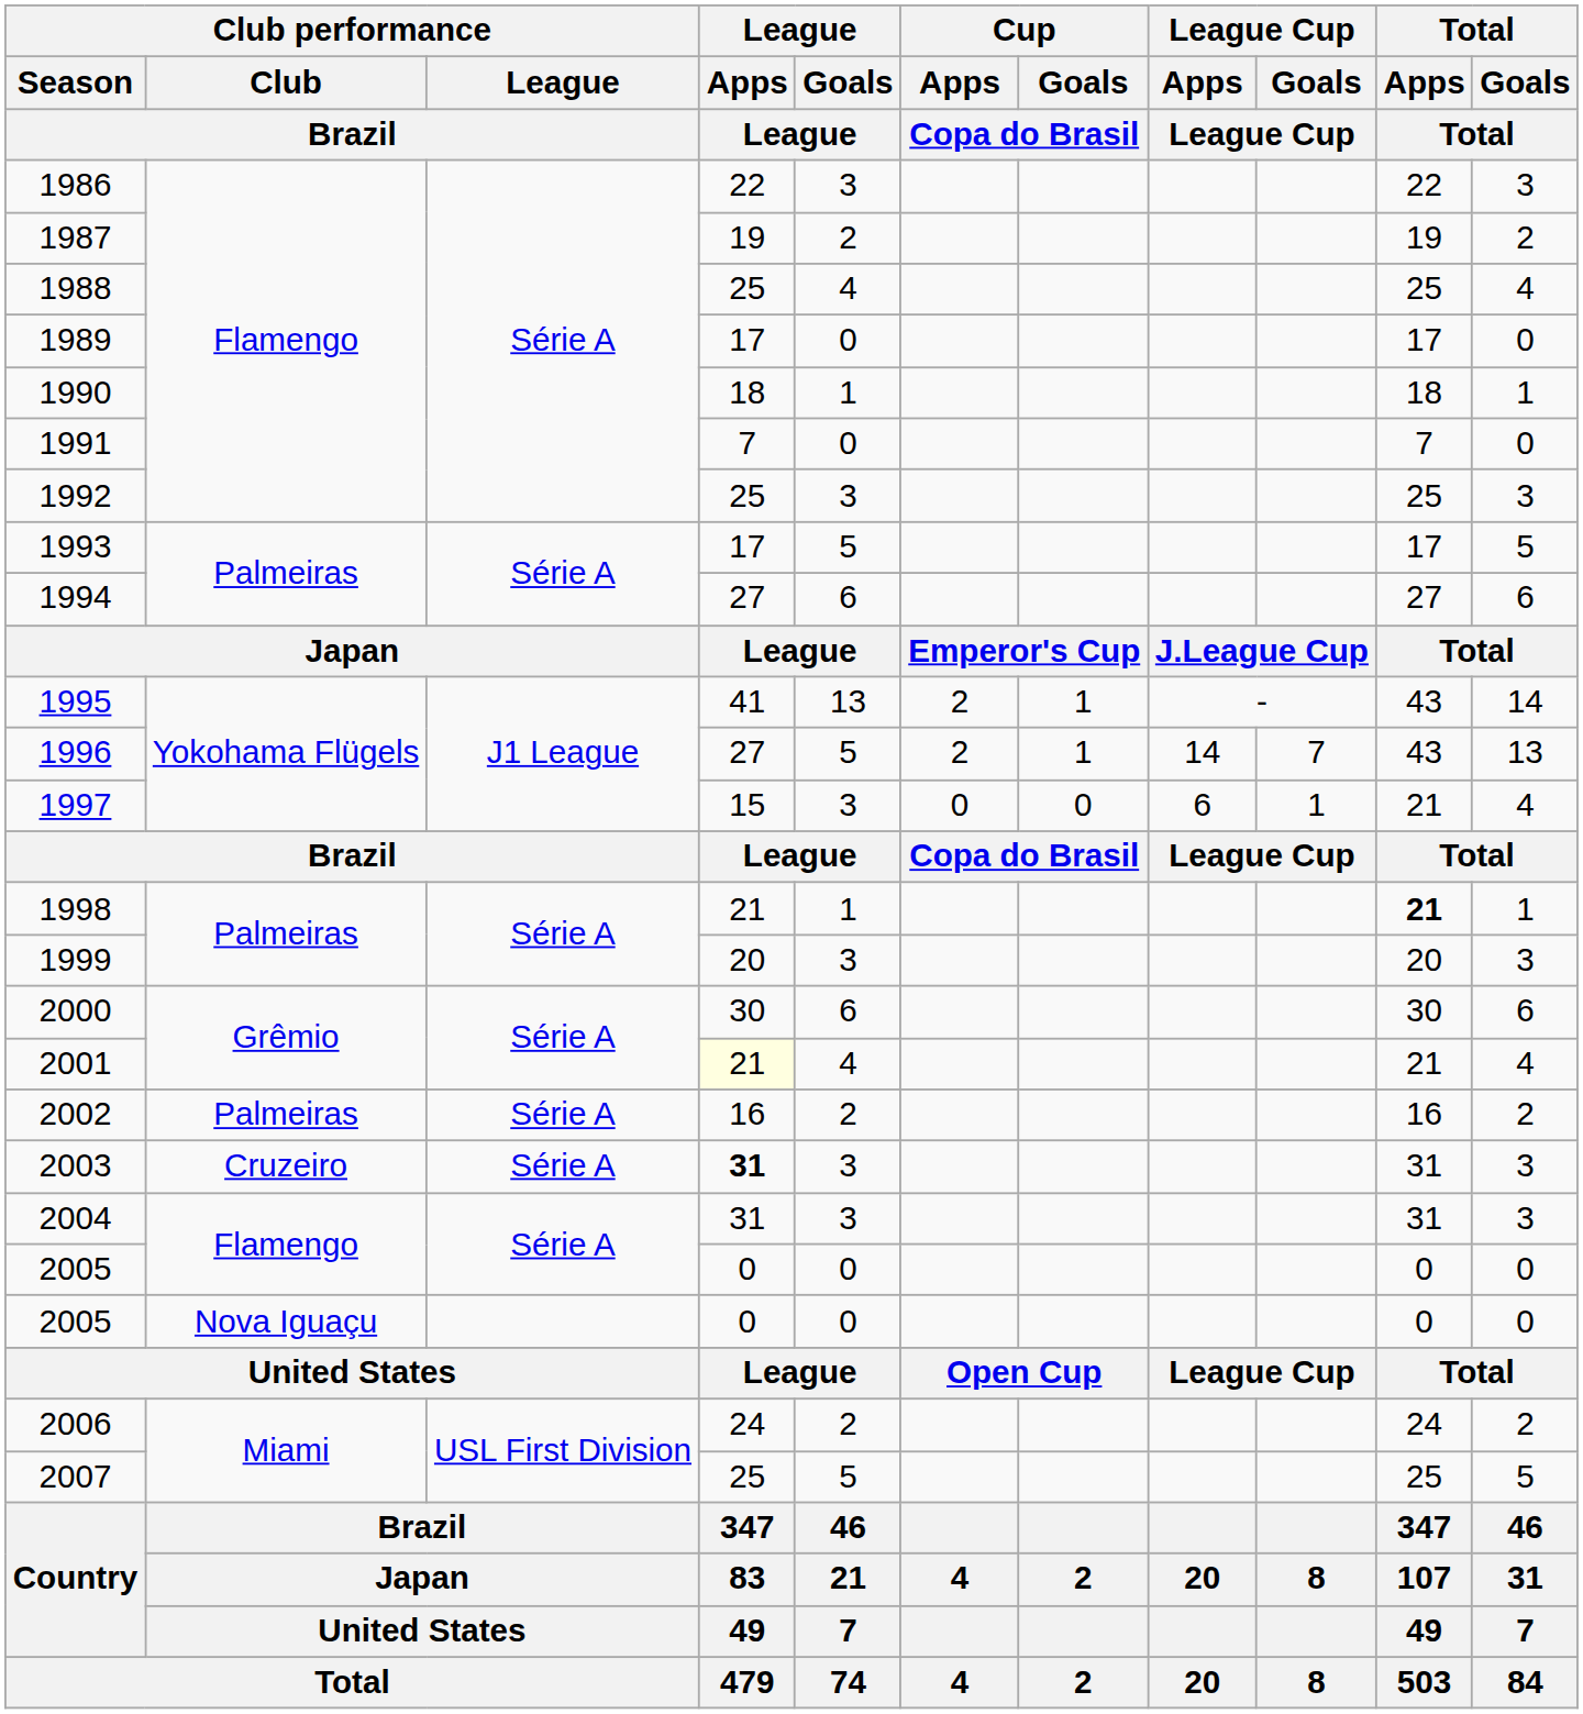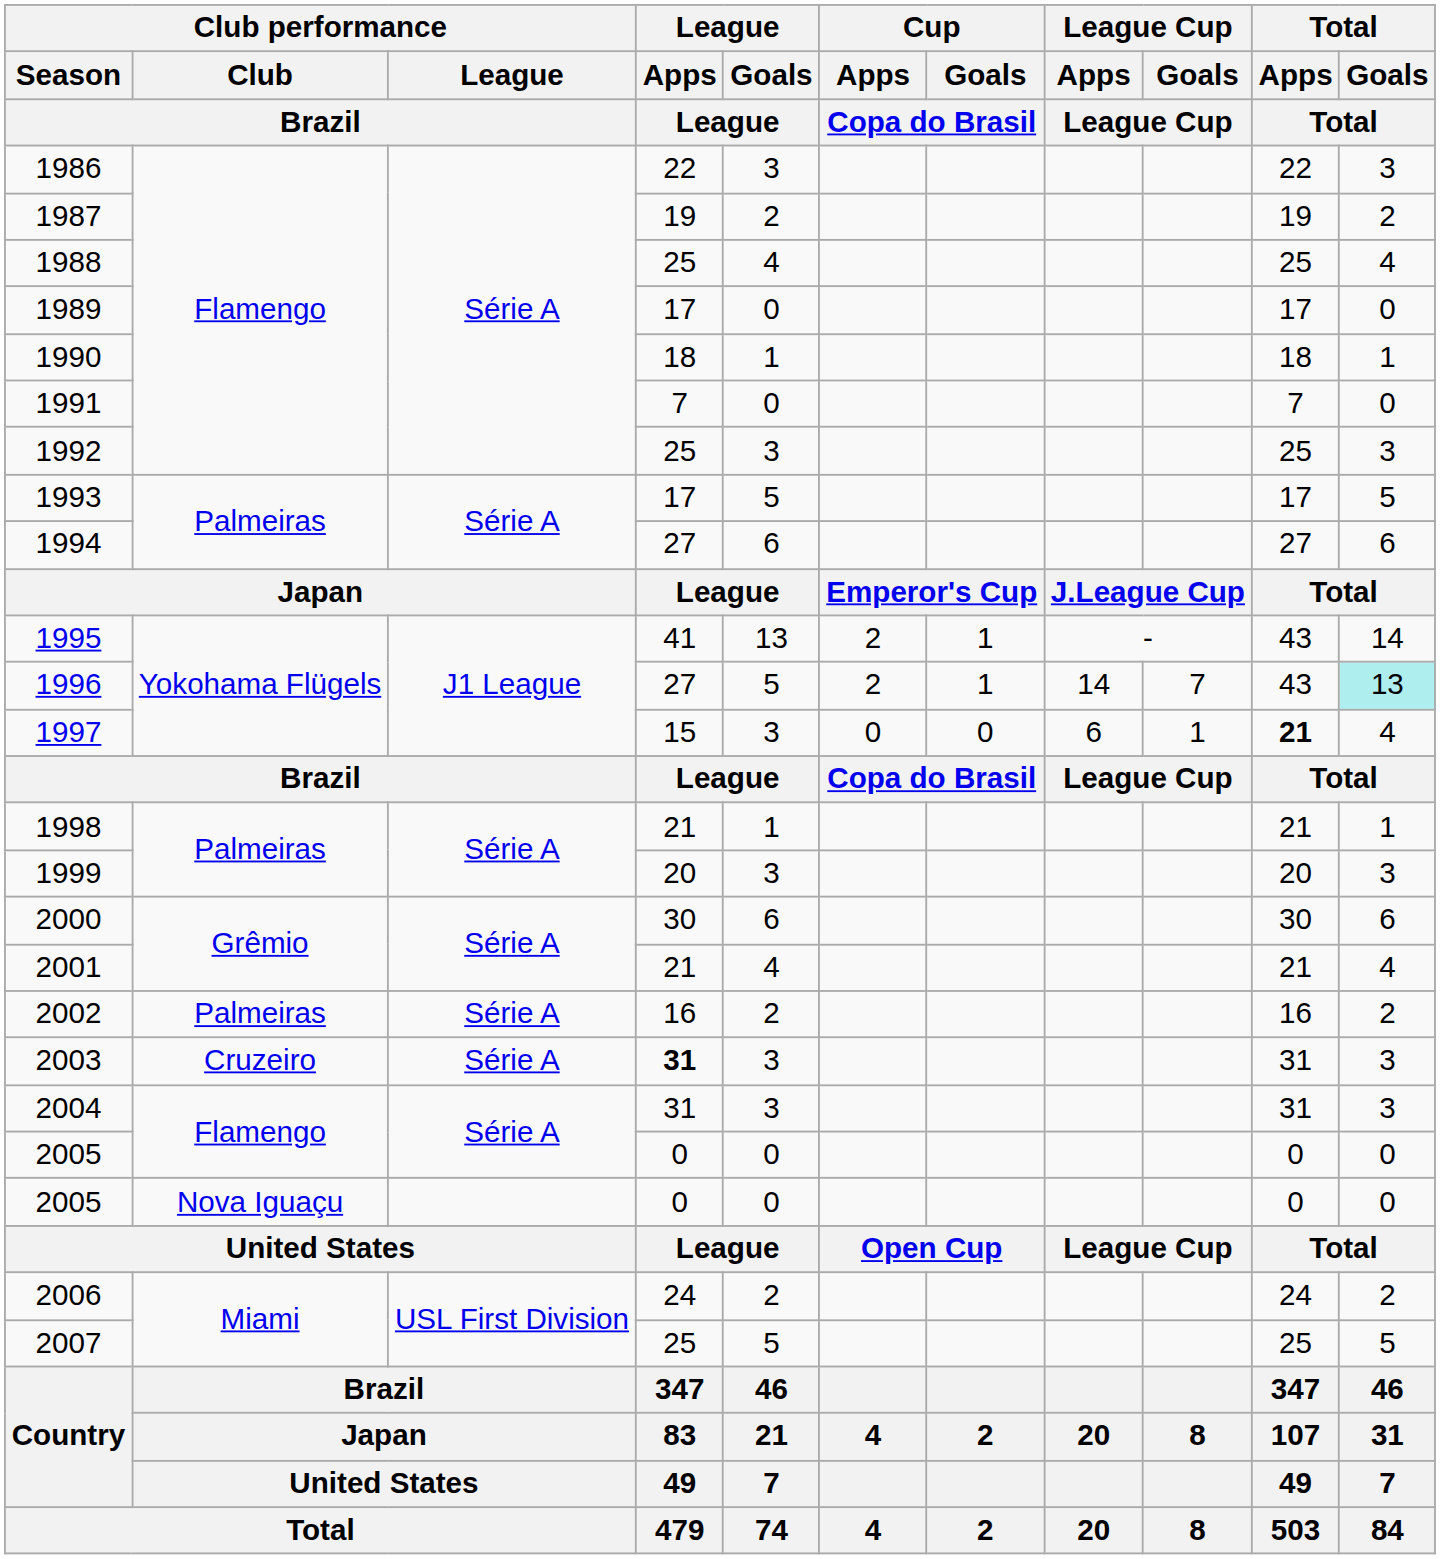1996 | Total / Goals / Total: no background -> paleturquoise background
1997 | Total / Apps / Total: normal -> bold
1998 | Total / Apps / Total: bold -> normal
2001 | League / Apps / League: lightyellow background -> no background
